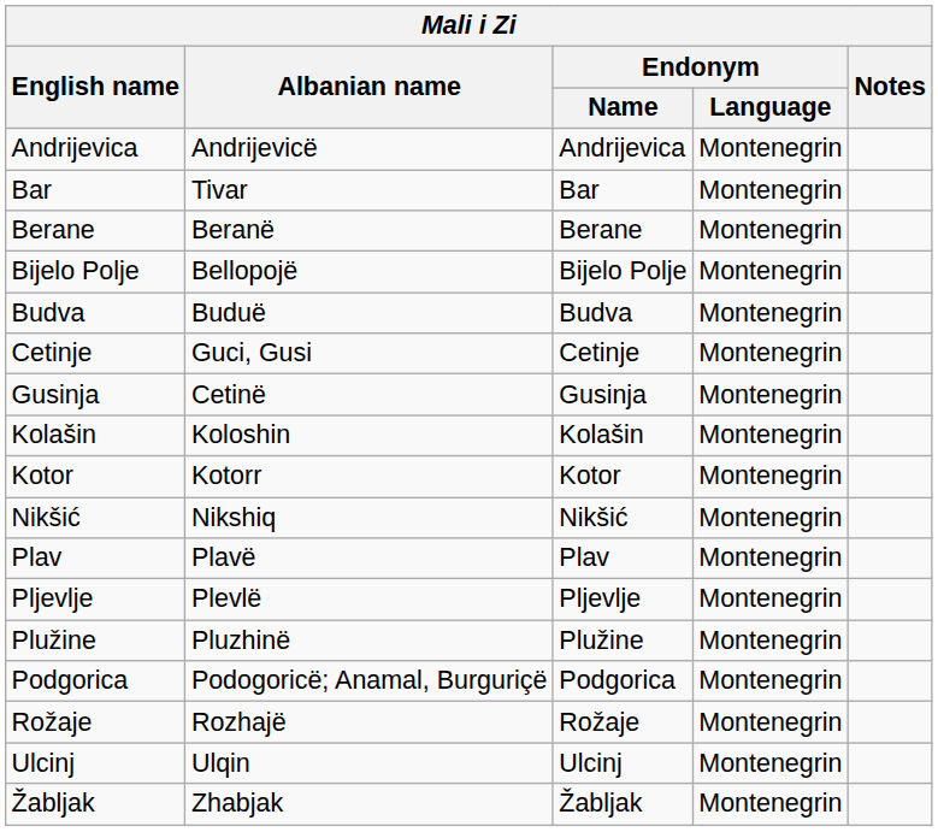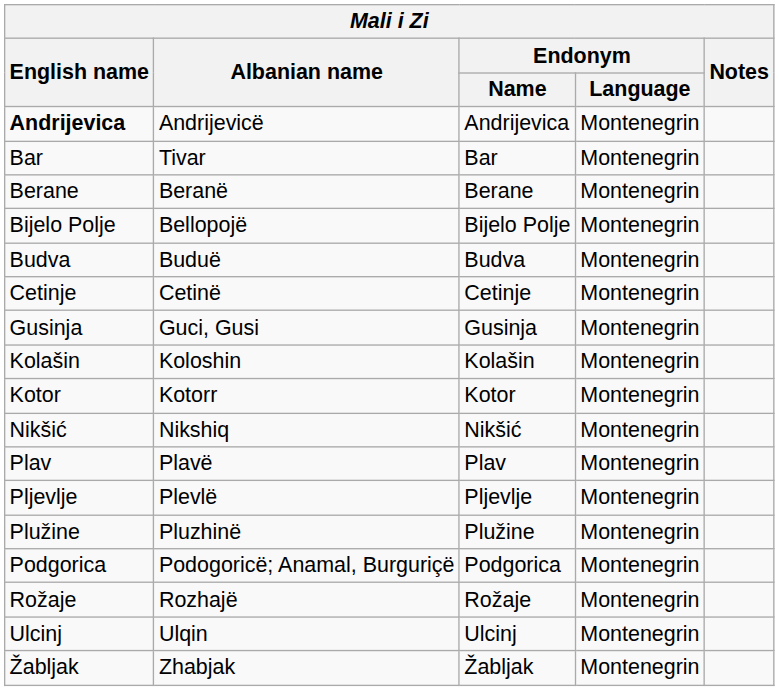row 4 | English name: normal -> bold
row 9 | Albanian name: Guci, Gusi -> Cetinë
row 10 | Albanian name: Cetinë -> Guci, Gusi
